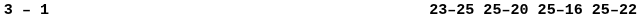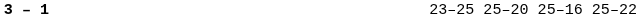row 1 | column 2: bold -> normal
